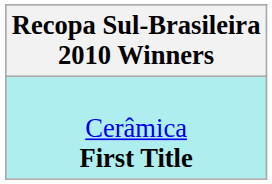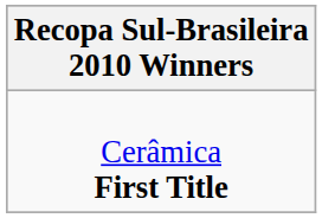row 2 | column 1: paleturquoise background -> no background
